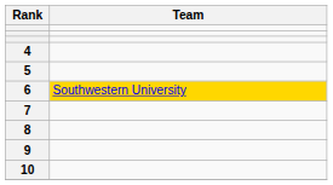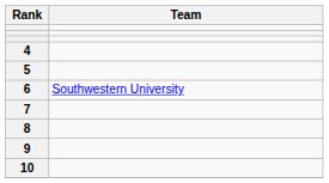row 7 | Team: gold background -> no background
